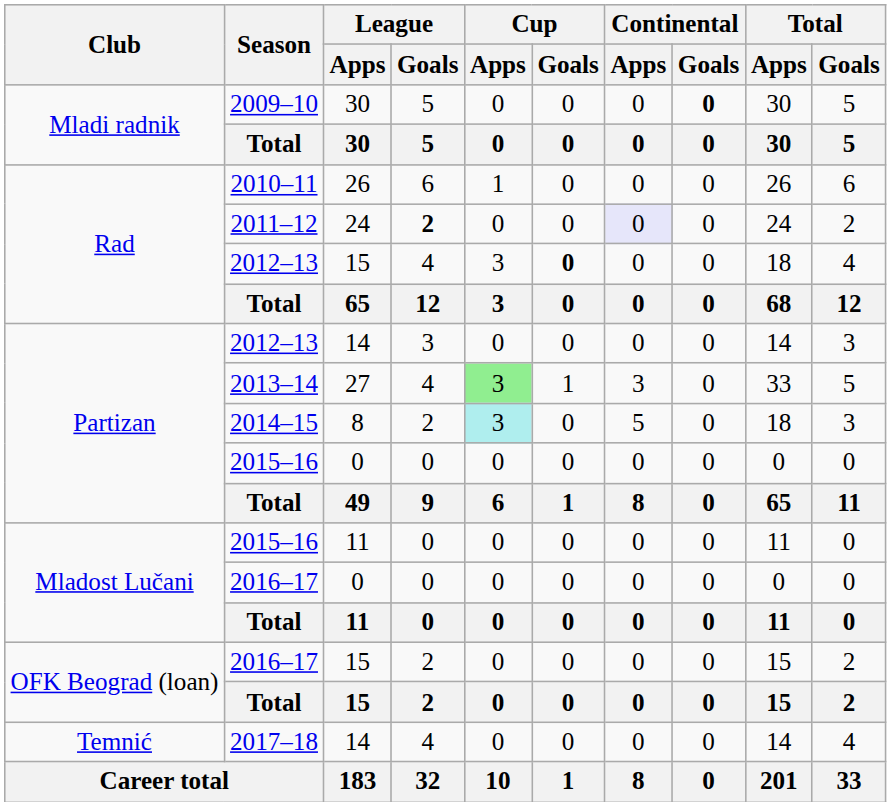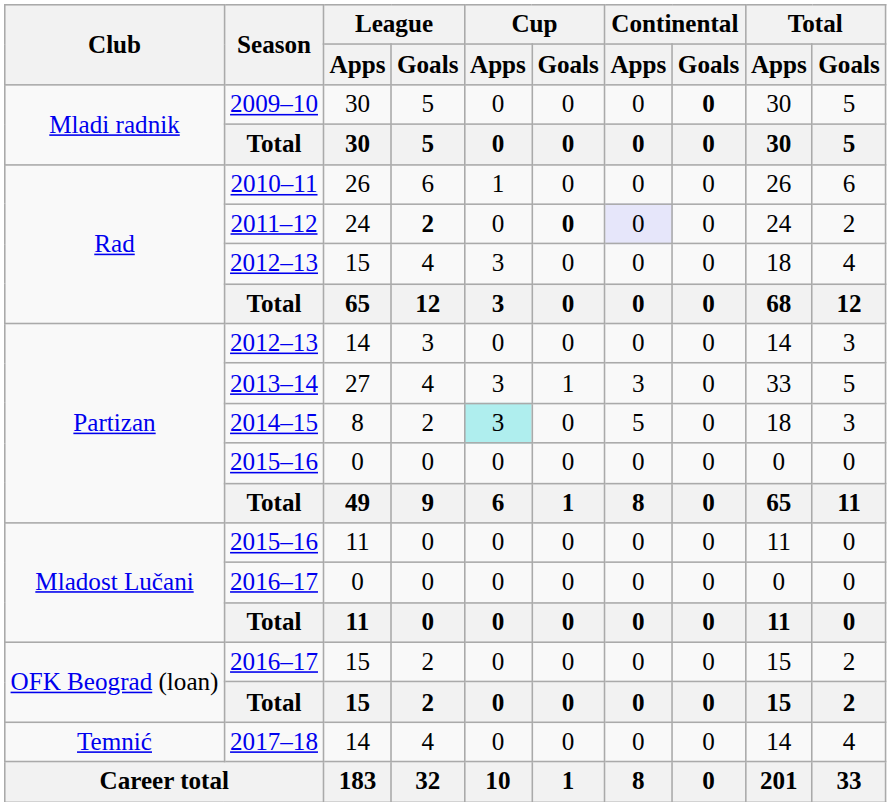2011–12 | Cup / Goals: normal -> bold
2012–13 / 15 | Cup / Goals: bold -> normal
2013–14 | Cup / Apps: lightgreen background -> no background
